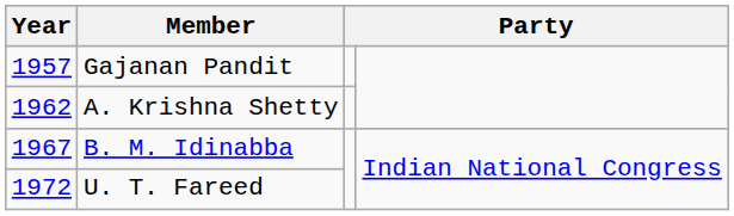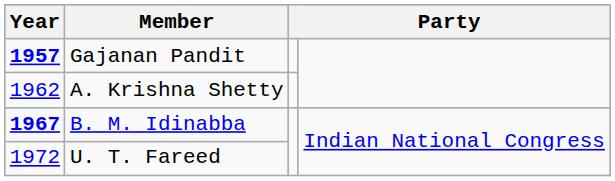Gajanan Pandit | Year: normal -> bold
B. M. Idinabba | Year: normal -> bold
